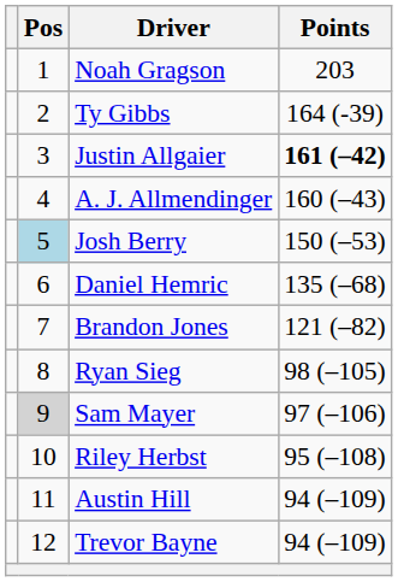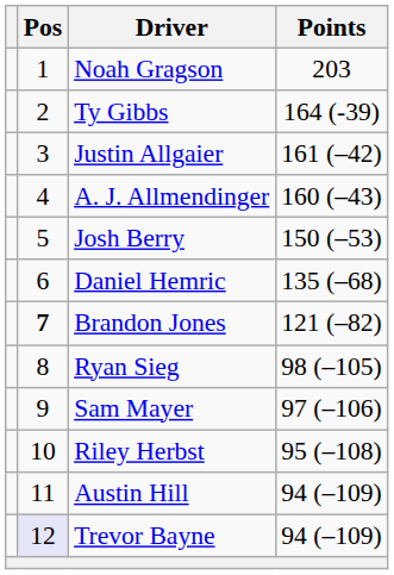Justin Allgaier | Points: bold -> normal
Josh Berry | Pos: lightblue background -> no background
Brandon Jones | Pos: normal -> bold
Sam Mayer | Pos: lightgrey background -> no background
Trevor Bayne | Pos: no background -> lavender background
